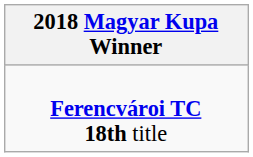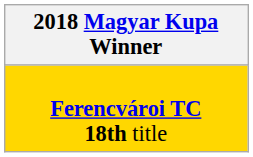row 2 | column 1: no background -> gold background
